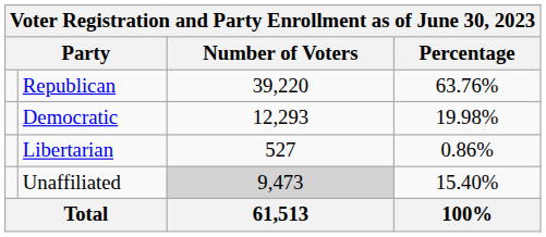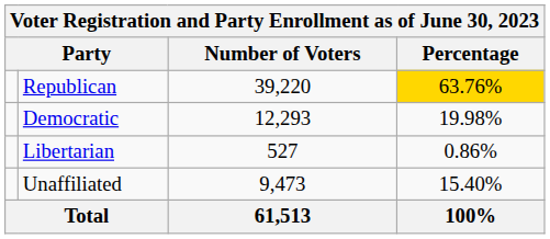Republican | Percentage: no background -> gold background
Unaffiliated | Number of Voters: lightgrey background -> no background
